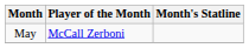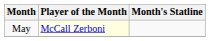May | Player of the Month: no background -> lightyellow background
